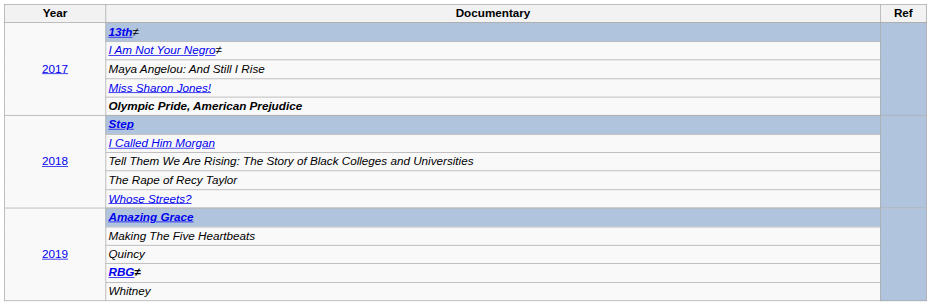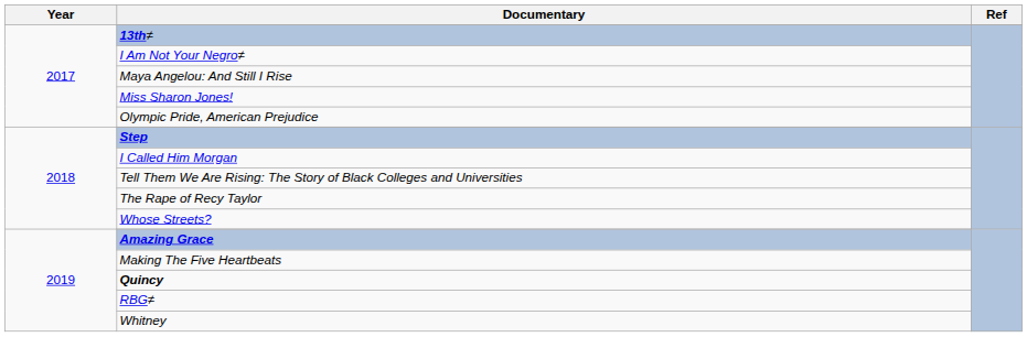Olympic Pride, American Prejudice | Documentary: bold -> normal
Quincy | Documentary: normal -> bold
RBG≠ | Documentary: bold -> normal
